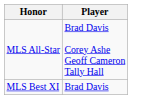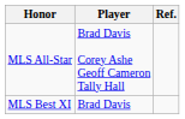+ column: Ref.
